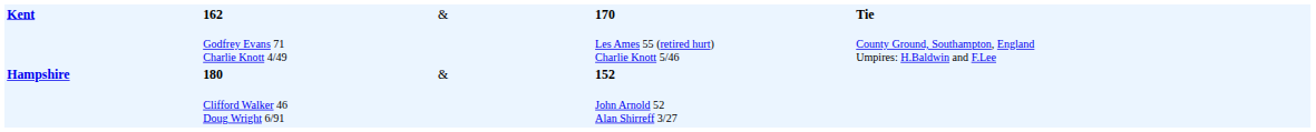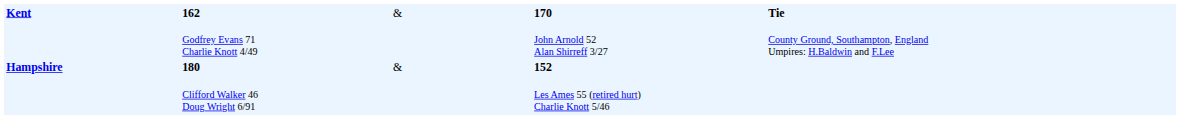Godfrey Evans 71 Charlie Knott 4/49 | column 4: Les Ames 55 (retired hurt) Charlie Knott 5/46 -> John Arnold 52 Alan Shirreff 3/27
Clifford Walker 46 Doug Wright 6/91 | column 4: John Arnold 52 Alan Shirreff 3/27 -> Les Ames 55 (retired hurt) Charlie Knott 5/46
